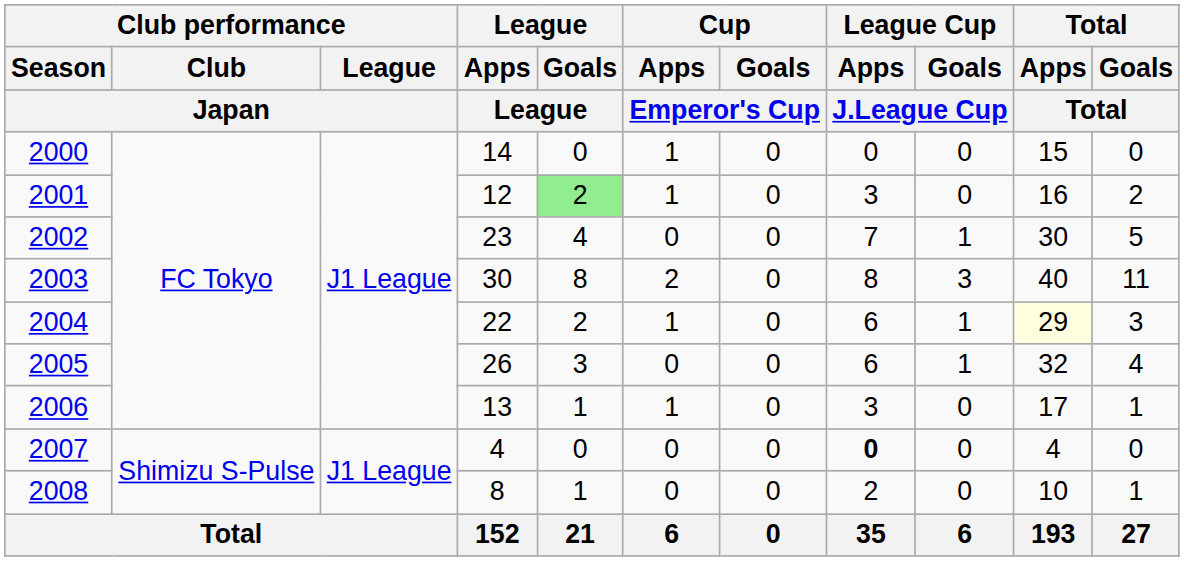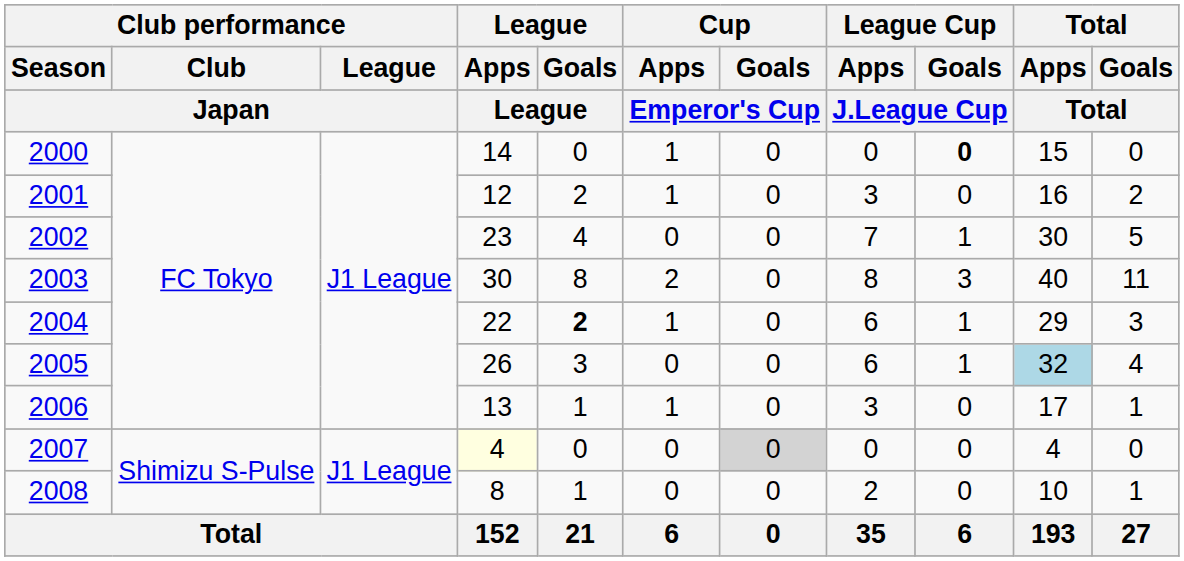2000 | League Cup / Goals / J.League Cup: normal -> bold
2001 | League / Goals / League: lightgreen background -> no background
2004 | League / Goals / League: normal -> bold
2004 | Total / Apps / Total: lightyellow background -> no background
2005 | Total / Apps / Total: no background -> lightblue background
2007 | League / Apps / League: no background -> lightyellow background
2007 | Cup / Goals / Emperor's Cup: no background -> lightgrey background
2007 | League Cup / Apps / J.League Cup: bold -> normal
